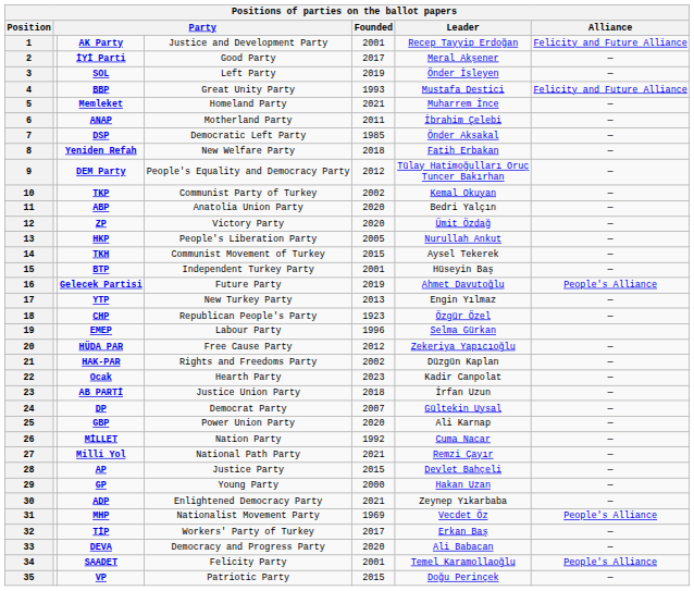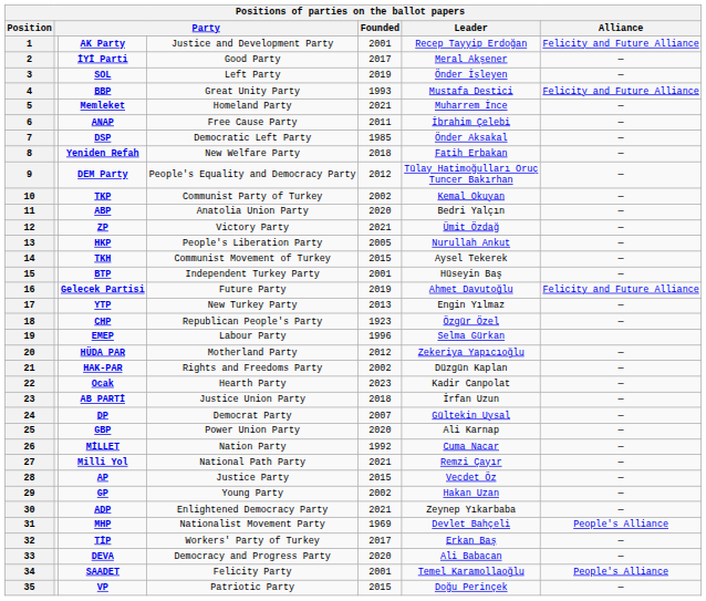6 | column 4: Motherland Party -> Free Cause Party
12 | Founded: 2020 -> 2021
16 | Alliance: People's Alliance -> Felicity and Future Alliance
20 | column 4: Free Cause Party -> Motherland Party
28 | Leader: Devlet Bahçeli -> Vecdet Öz
29 | Founded: 2000 -> 2002
31 | Leader: Vecdet Öz -> Devlet Bahçeli
